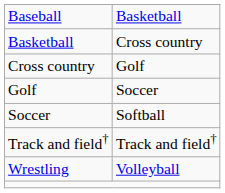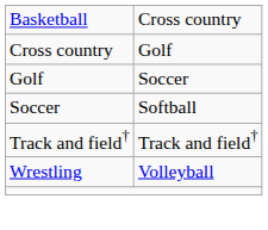- row: Baseball | Basketball
